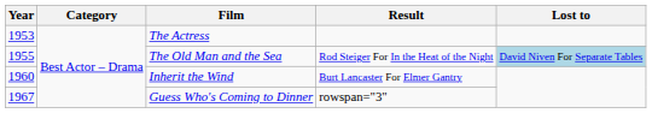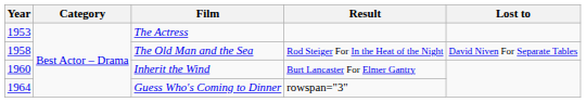The Old Man and the Sea | Year: 1955 -> 1958
The Old Man and the Sea | Lost to: lightblue background -> no background
Guess Who's Coming to Dinner | Year: 1967 -> 1964
